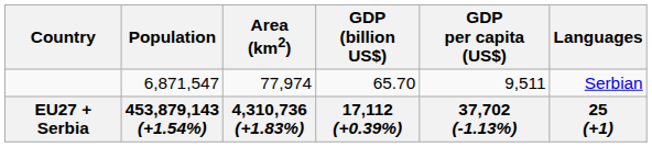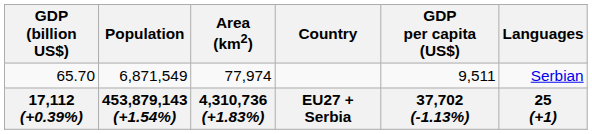columns swapped: Country <-> GDP (billion US$)
row 2 | Population: 6,871,547 -> 6,871,549
